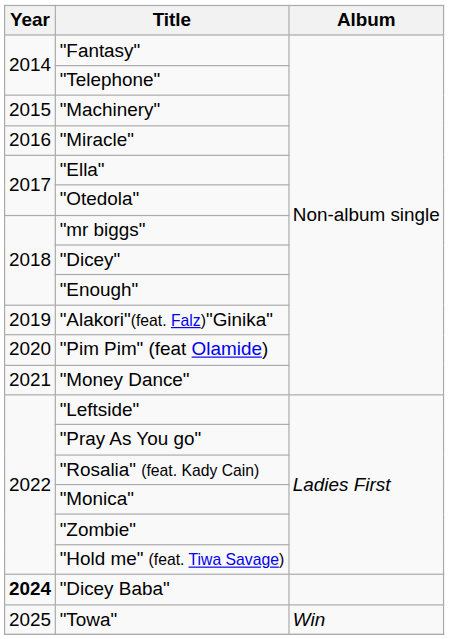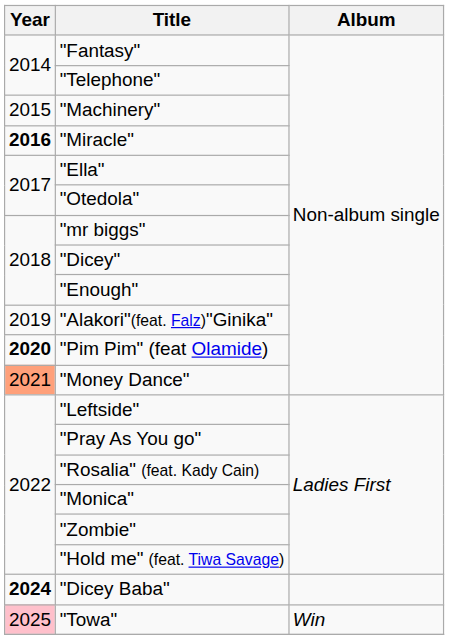"Miracle" | Year: normal -> bold
"Pim Pim" (feat Olamide) | Year: normal -> bold
"Money Dance" | Year: no background -> lightsalmon background
"Towa" | Year: no background -> pink background
